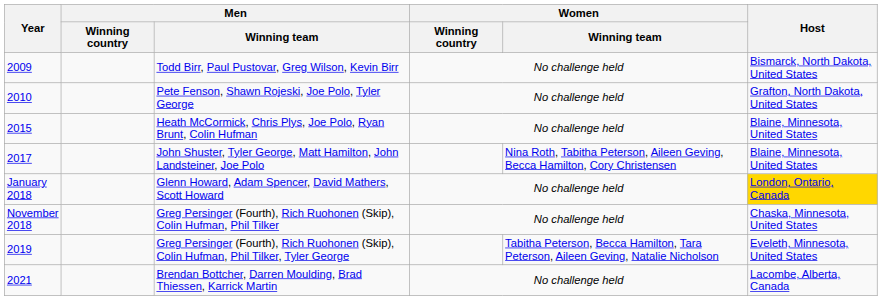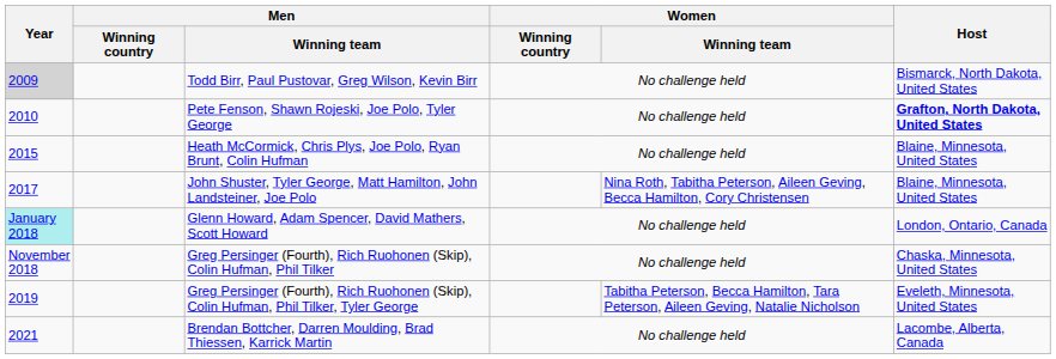Todd Birr, Paul Pustovar, Greg Wilson, Kevin Birr | Year: no background -> lightgrey background
Pete Fenson, Shawn Rojeski, Joe Polo, Tyler George | Host: normal -> bold
Glenn Howard, Adam Spencer, David Mathers, Scott Howard | Year: no background -> paleturquoise background
Glenn Howard, Adam Spencer, David Mathers, Scott Howard | Host: gold background -> no background
